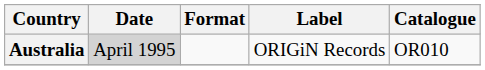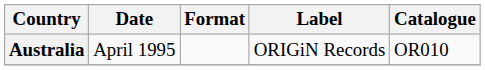Australia | Date: lightgrey background -> no background
